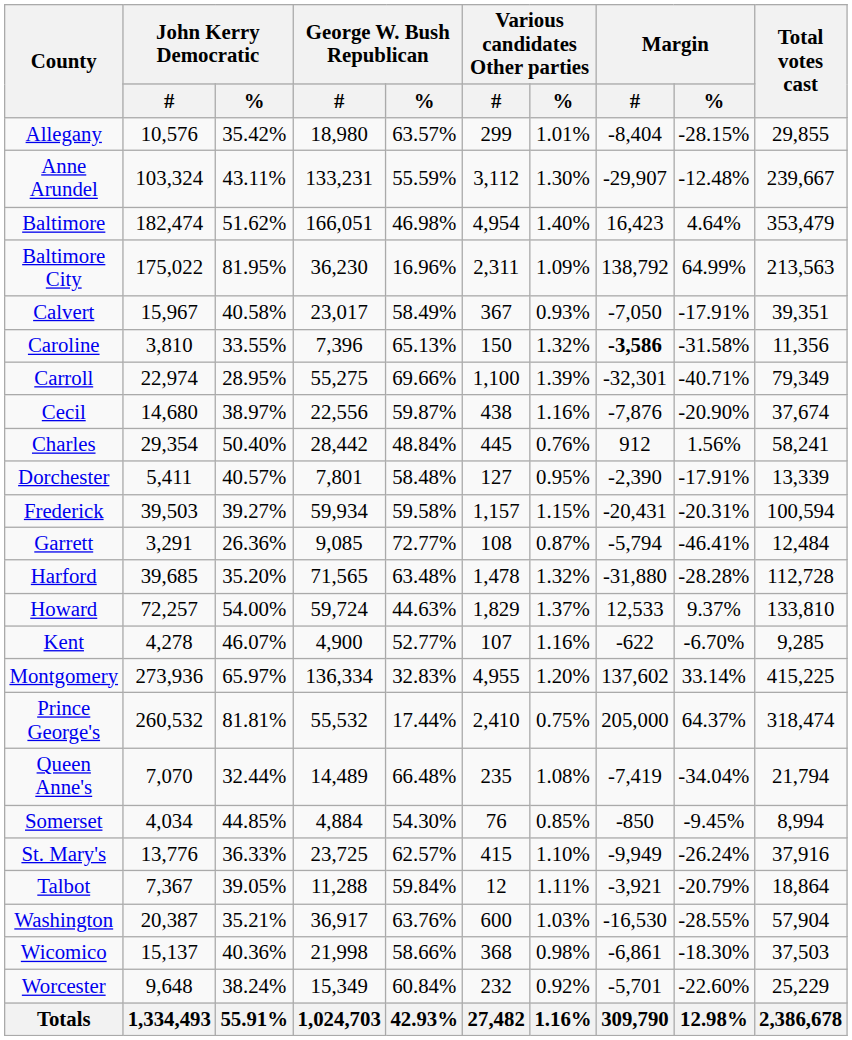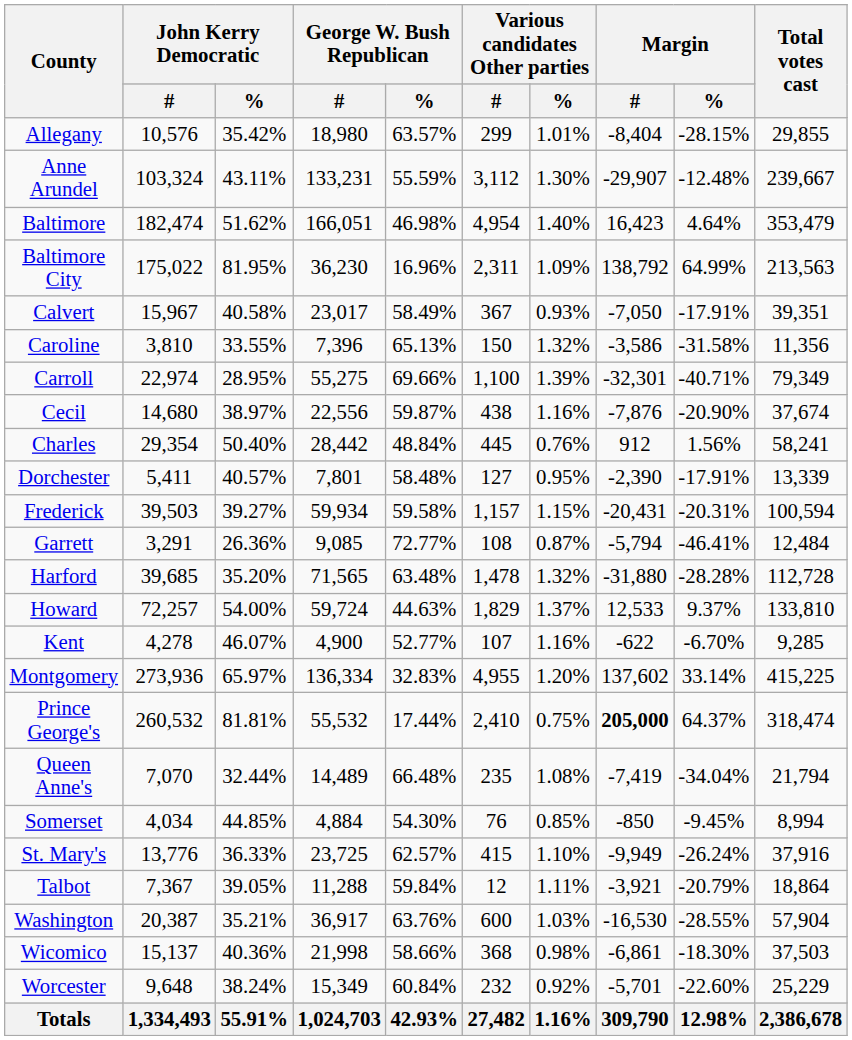Caroline | Margin / #: bold -> normal
Prince George's | Margin / #: normal -> bold
